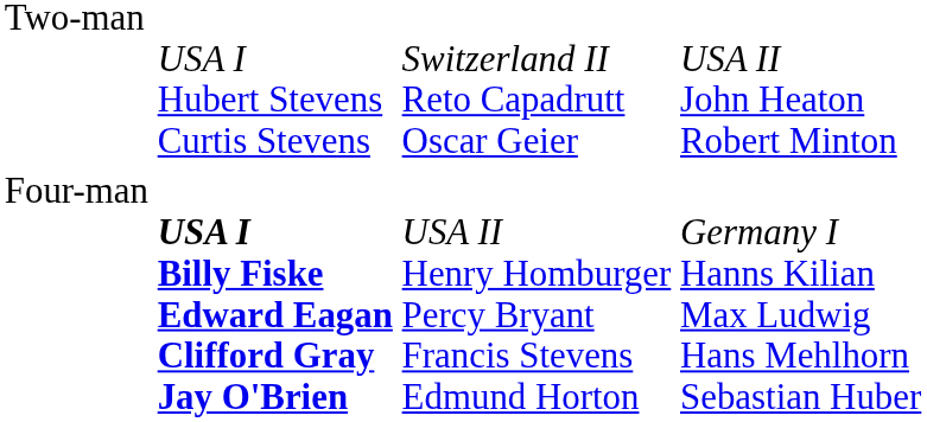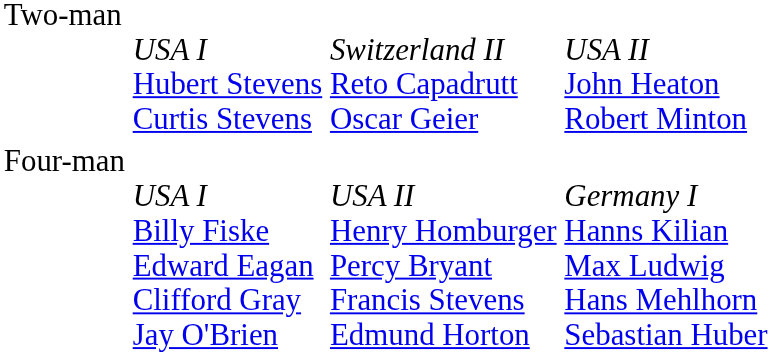Four-man | column 2: bold -> normal
